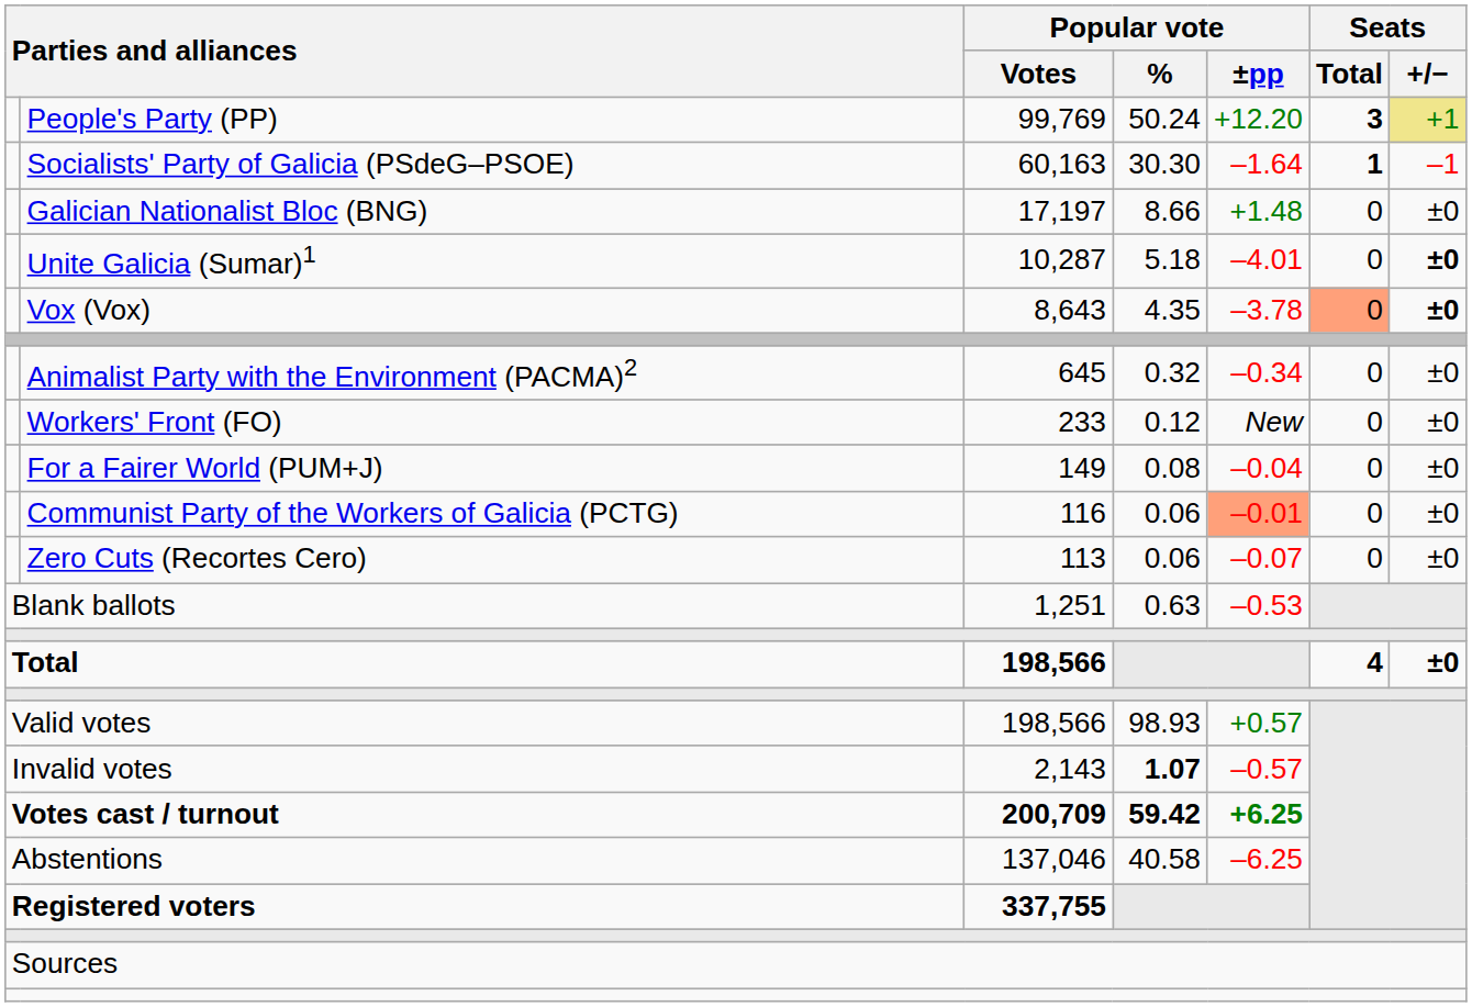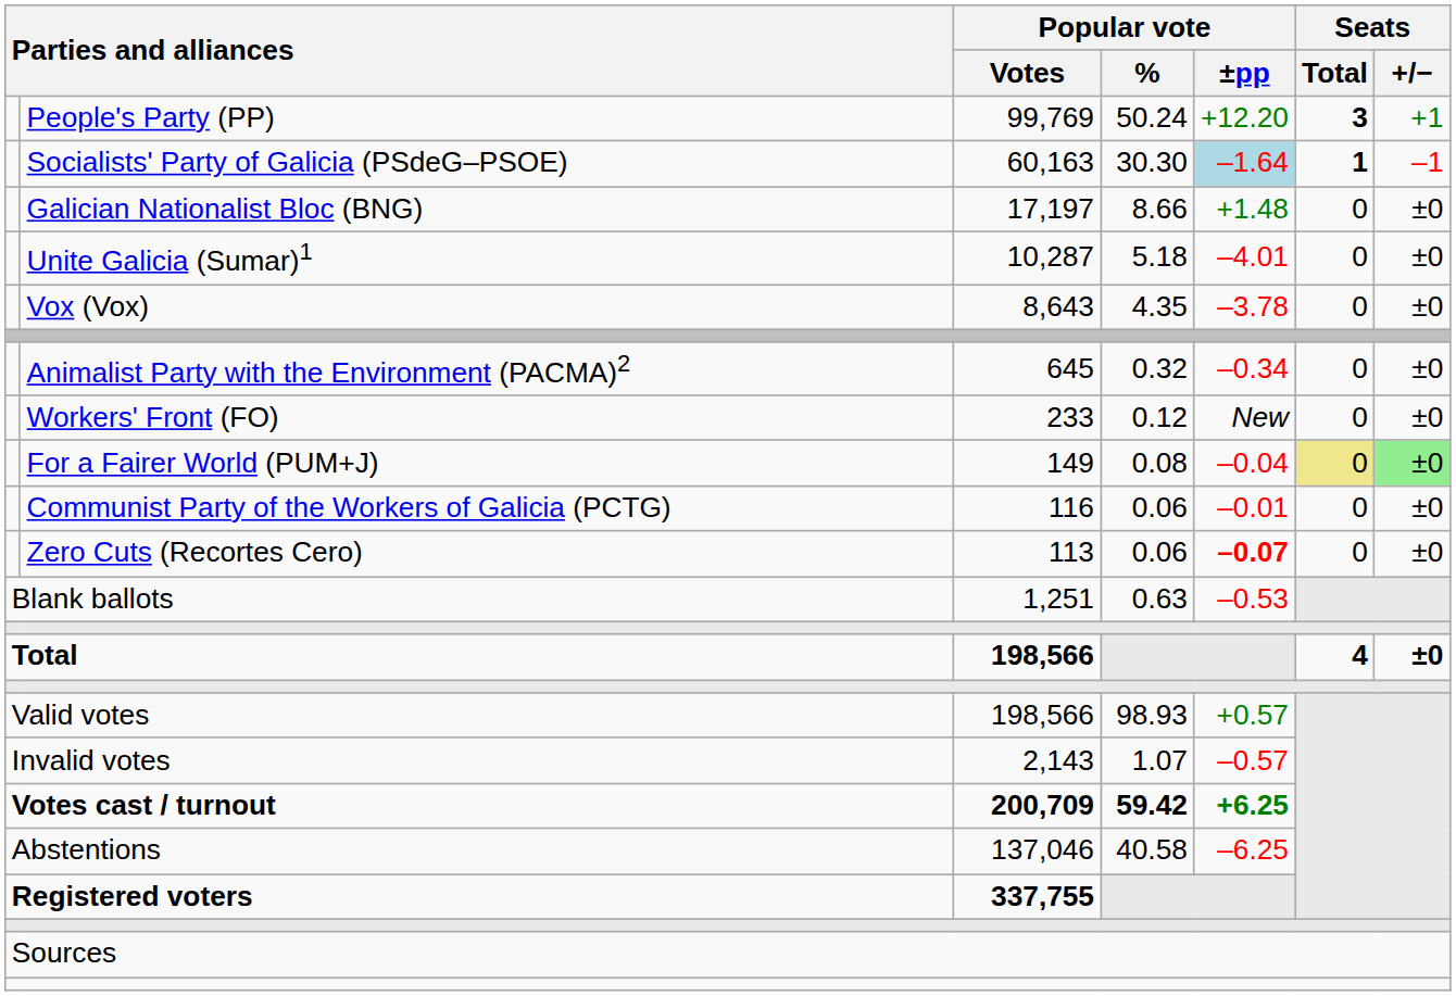People's Party (PP) | Seats / +/−: khaki background -> no background
Socialists' Party of Galicia (PSdeG–PSOE) | Popular vote / ±pp: no background -> lightblue background
Unite Galicia (Sumar)1 | Seats / +/−: bold -> normal
Vox (Vox) | Seats / Total: lightsalmon background -> no background
Vox (Vox) | Seats / +/−: bold -> normal
For a Fairer World (PUM+J) | Seats / Total: no background -> khaki background
For a Fairer World (PUM+J) | Seats / +/−: no background -> lightgreen background
Communist Party of the Workers of Galicia (PCTG) | Popular vote / ±pp: lightsalmon background -> no background
Zero Cuts (Recortes Cero) | Popular vote / ±pp: normal -> bold
Invalid votes | Popular vote / %: bold -> normal
